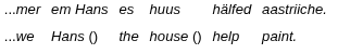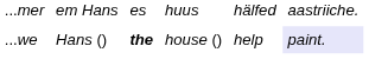...we | column 3: normal -> bold
...we | column 6: no background -> lavender background
